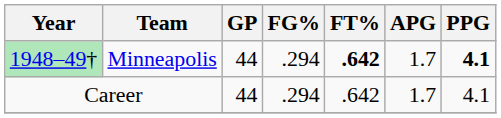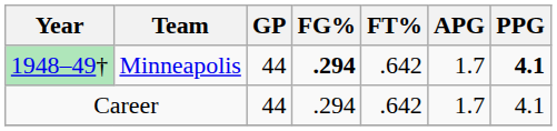1948–49† | FG%: normal -> bold
1948–49† | FT%: bold -> normal
